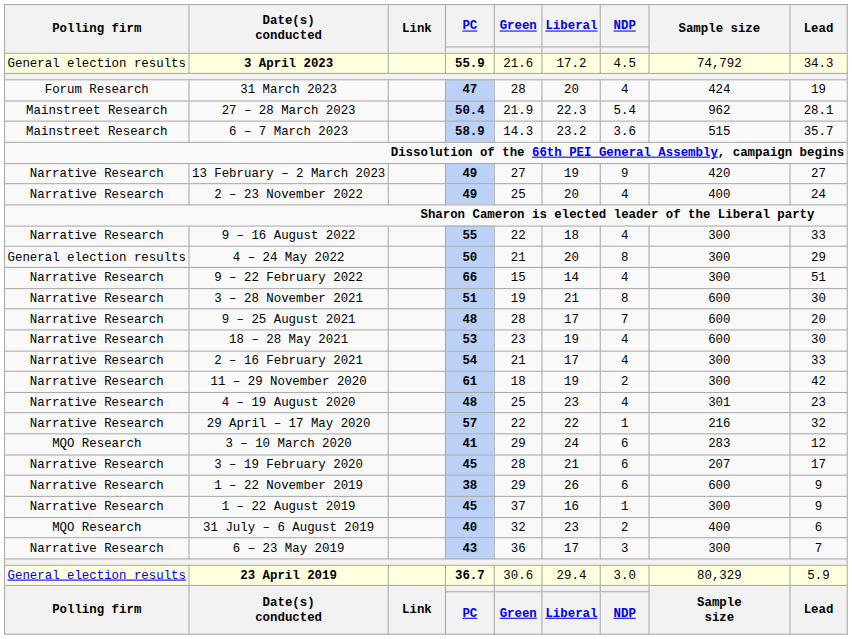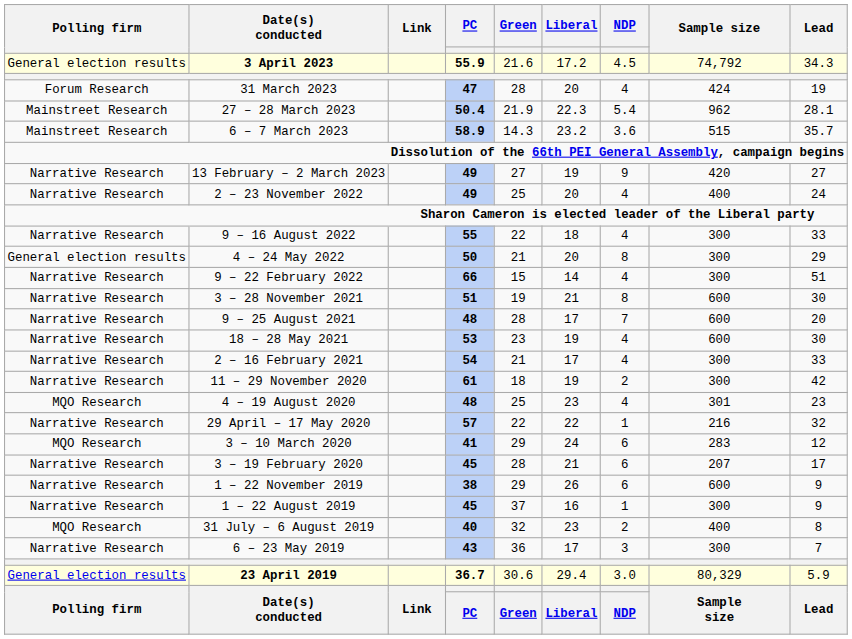4 – 19 August 2020 | Polling firm: Narrative Research -> MQO Research
31 July – 6 August 2019 | Lead: 6 -> 8
